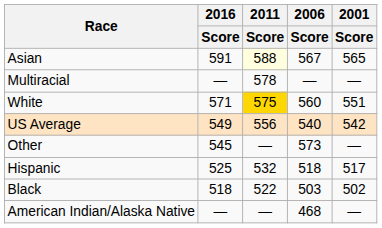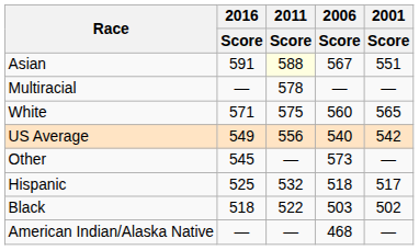Asian | 2001 / Score: 565 -> 551
White | 2011 / Score: gold background -> no background
White | 2001 / Score: 551 -> 565
